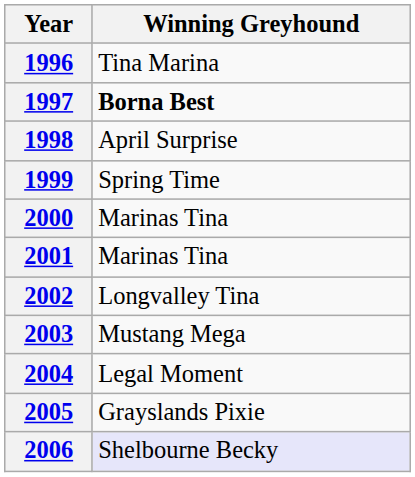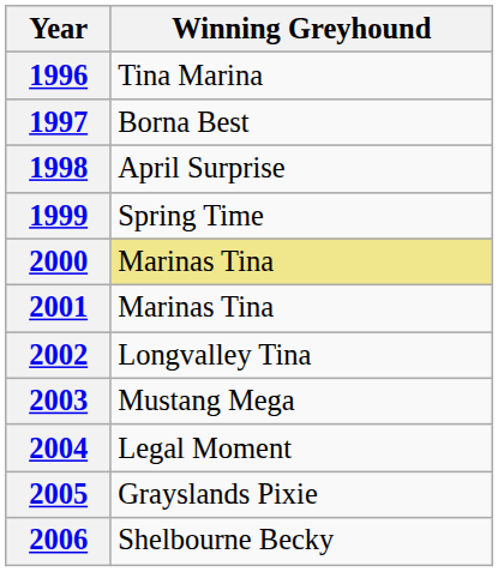1997 | Winning Greyhound: bold -> normal
2000 | Winning Greyhound: no background -> khaki background
2006 | Winning Greyhound: lavender background -> no background
